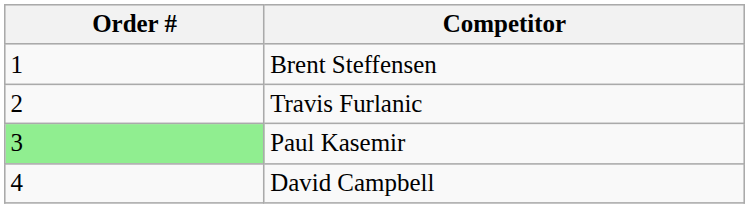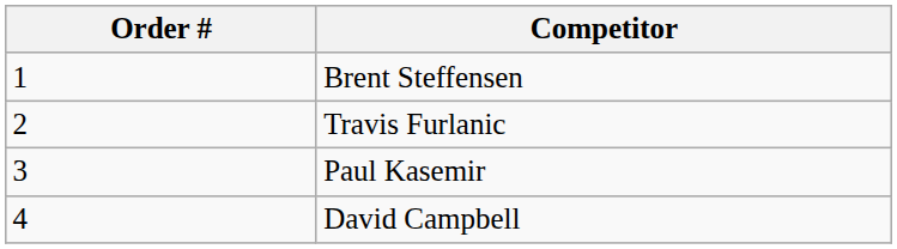Paul Kasemir | Order #: lightgreen background -> no background
